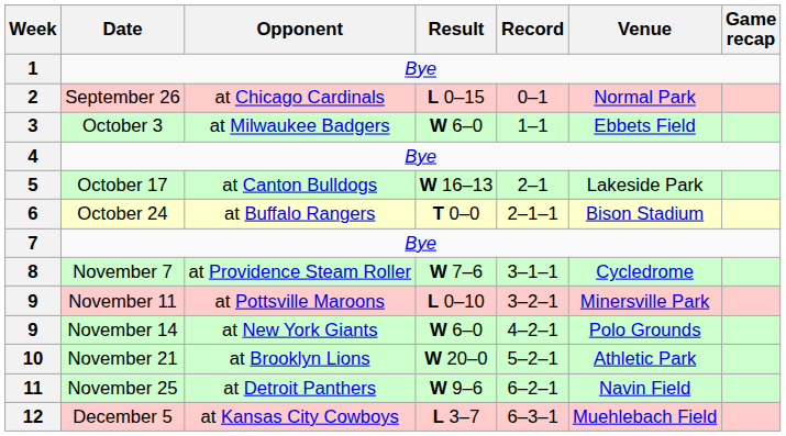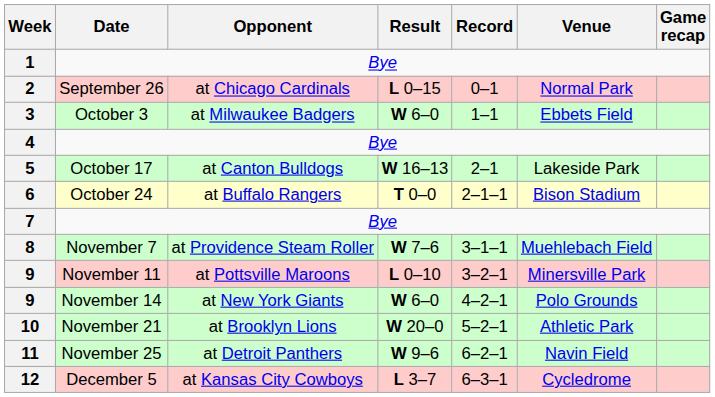8 | Venue: Cycledrome -> Muehlebach Field
12 | Venue: Muehlebach Field -> Cycledrome
